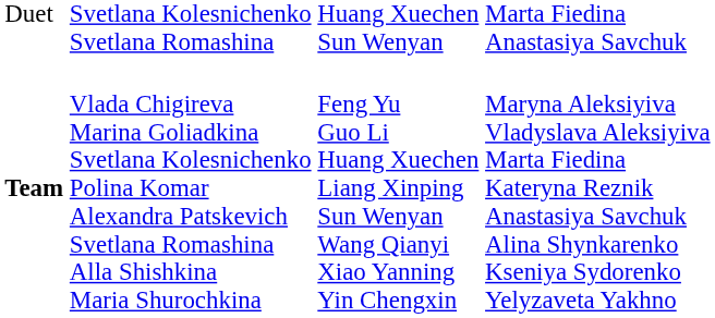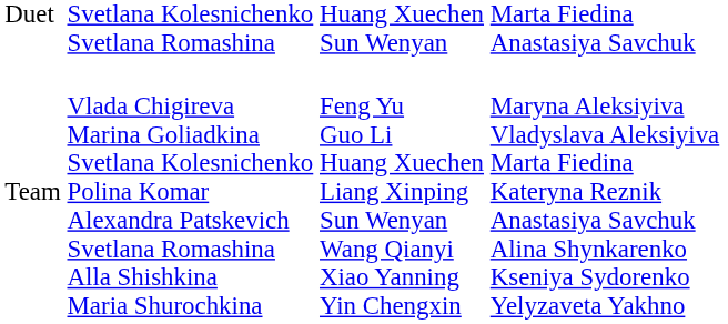Team | column 1: bold -> normal
